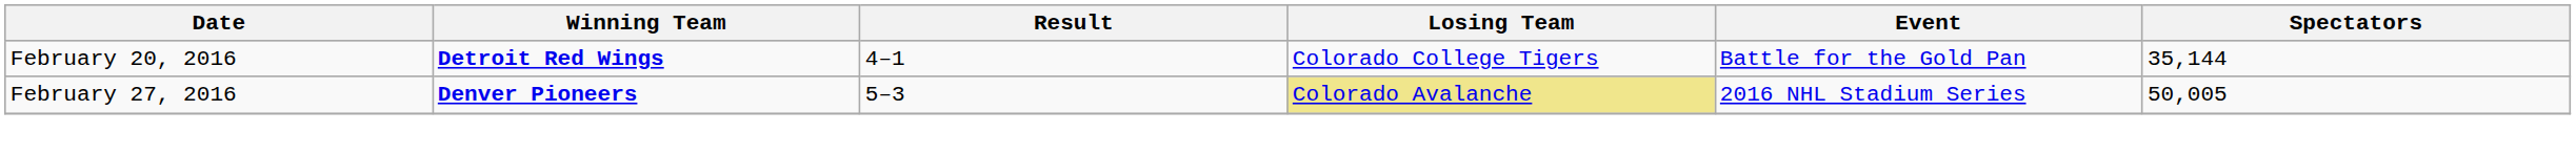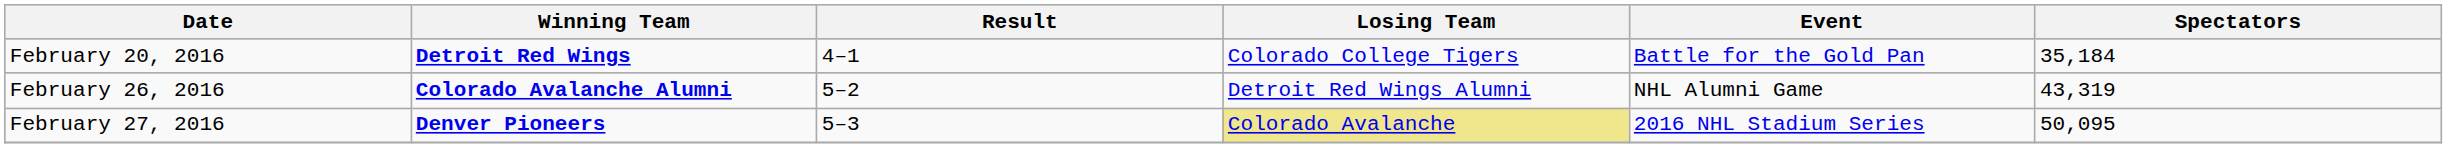February 20, 2016 | Spectators: 35,144 -> 35,184
+ row: February 26, 2016 | Colorado Avalanche Alumni | 5–2 | Detroit Red Wings Alumni | NHL Alumni Game | 43,319
February 27, 2016 | Spectators: 50,005 -> 50,095
